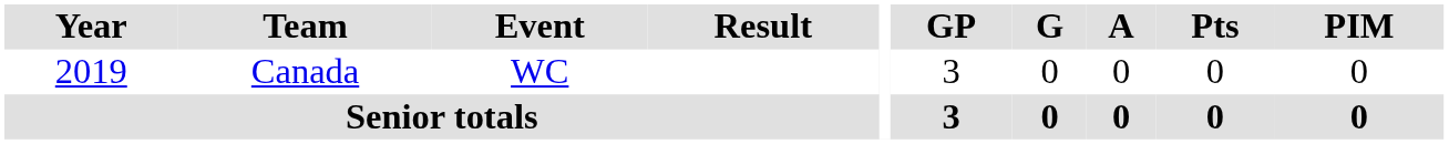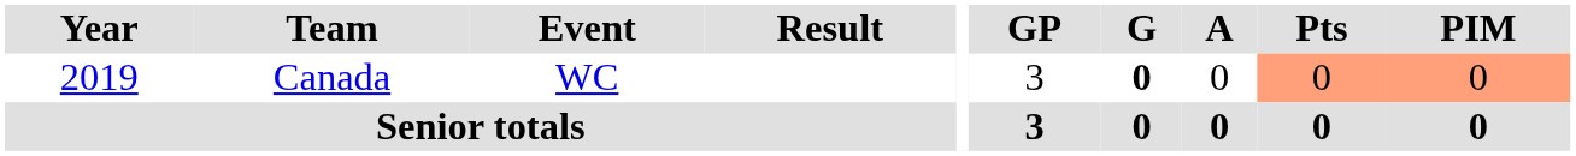Canada | G: normal -> bold
Canada | Pts: no background -> lightsalmon background
Canada | PIM: no background -> lightsalmon background
